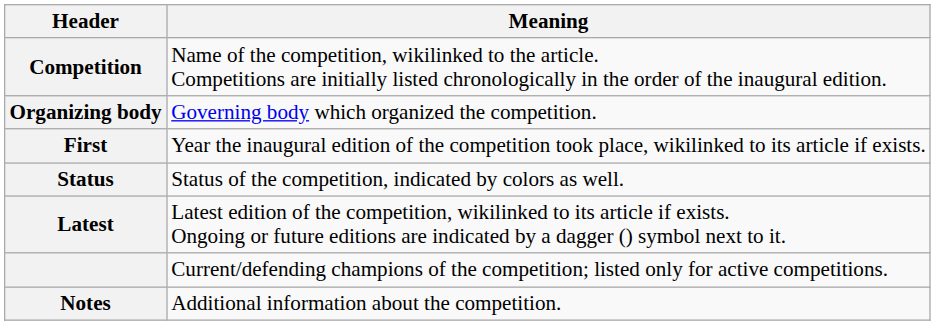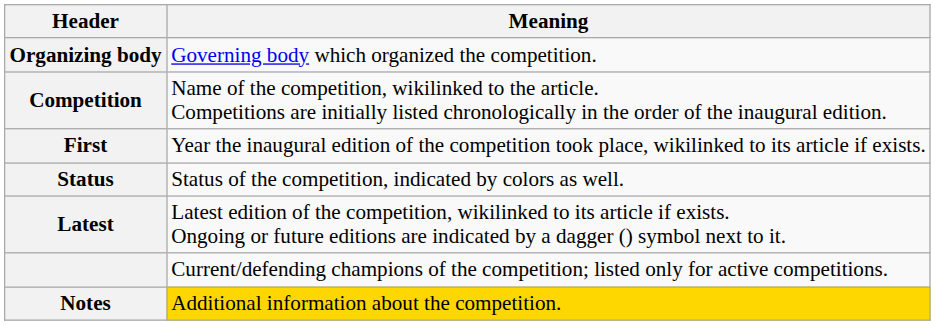rows swapped: Competition <-> Organizing body
Notes | Meaning: no background -> gold background
